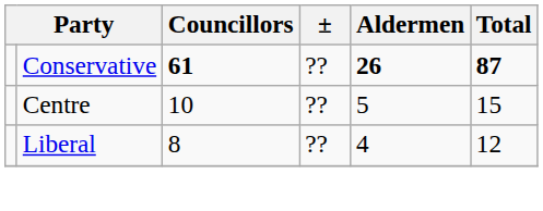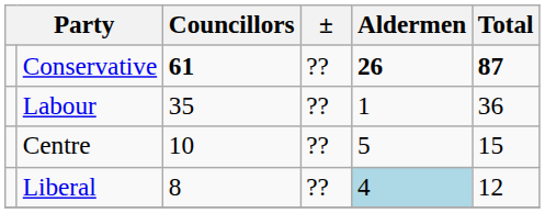+ row: Labour | 35 | ?? | 1 | 36
Liberal | Aldermen: no background -> lightblue background
